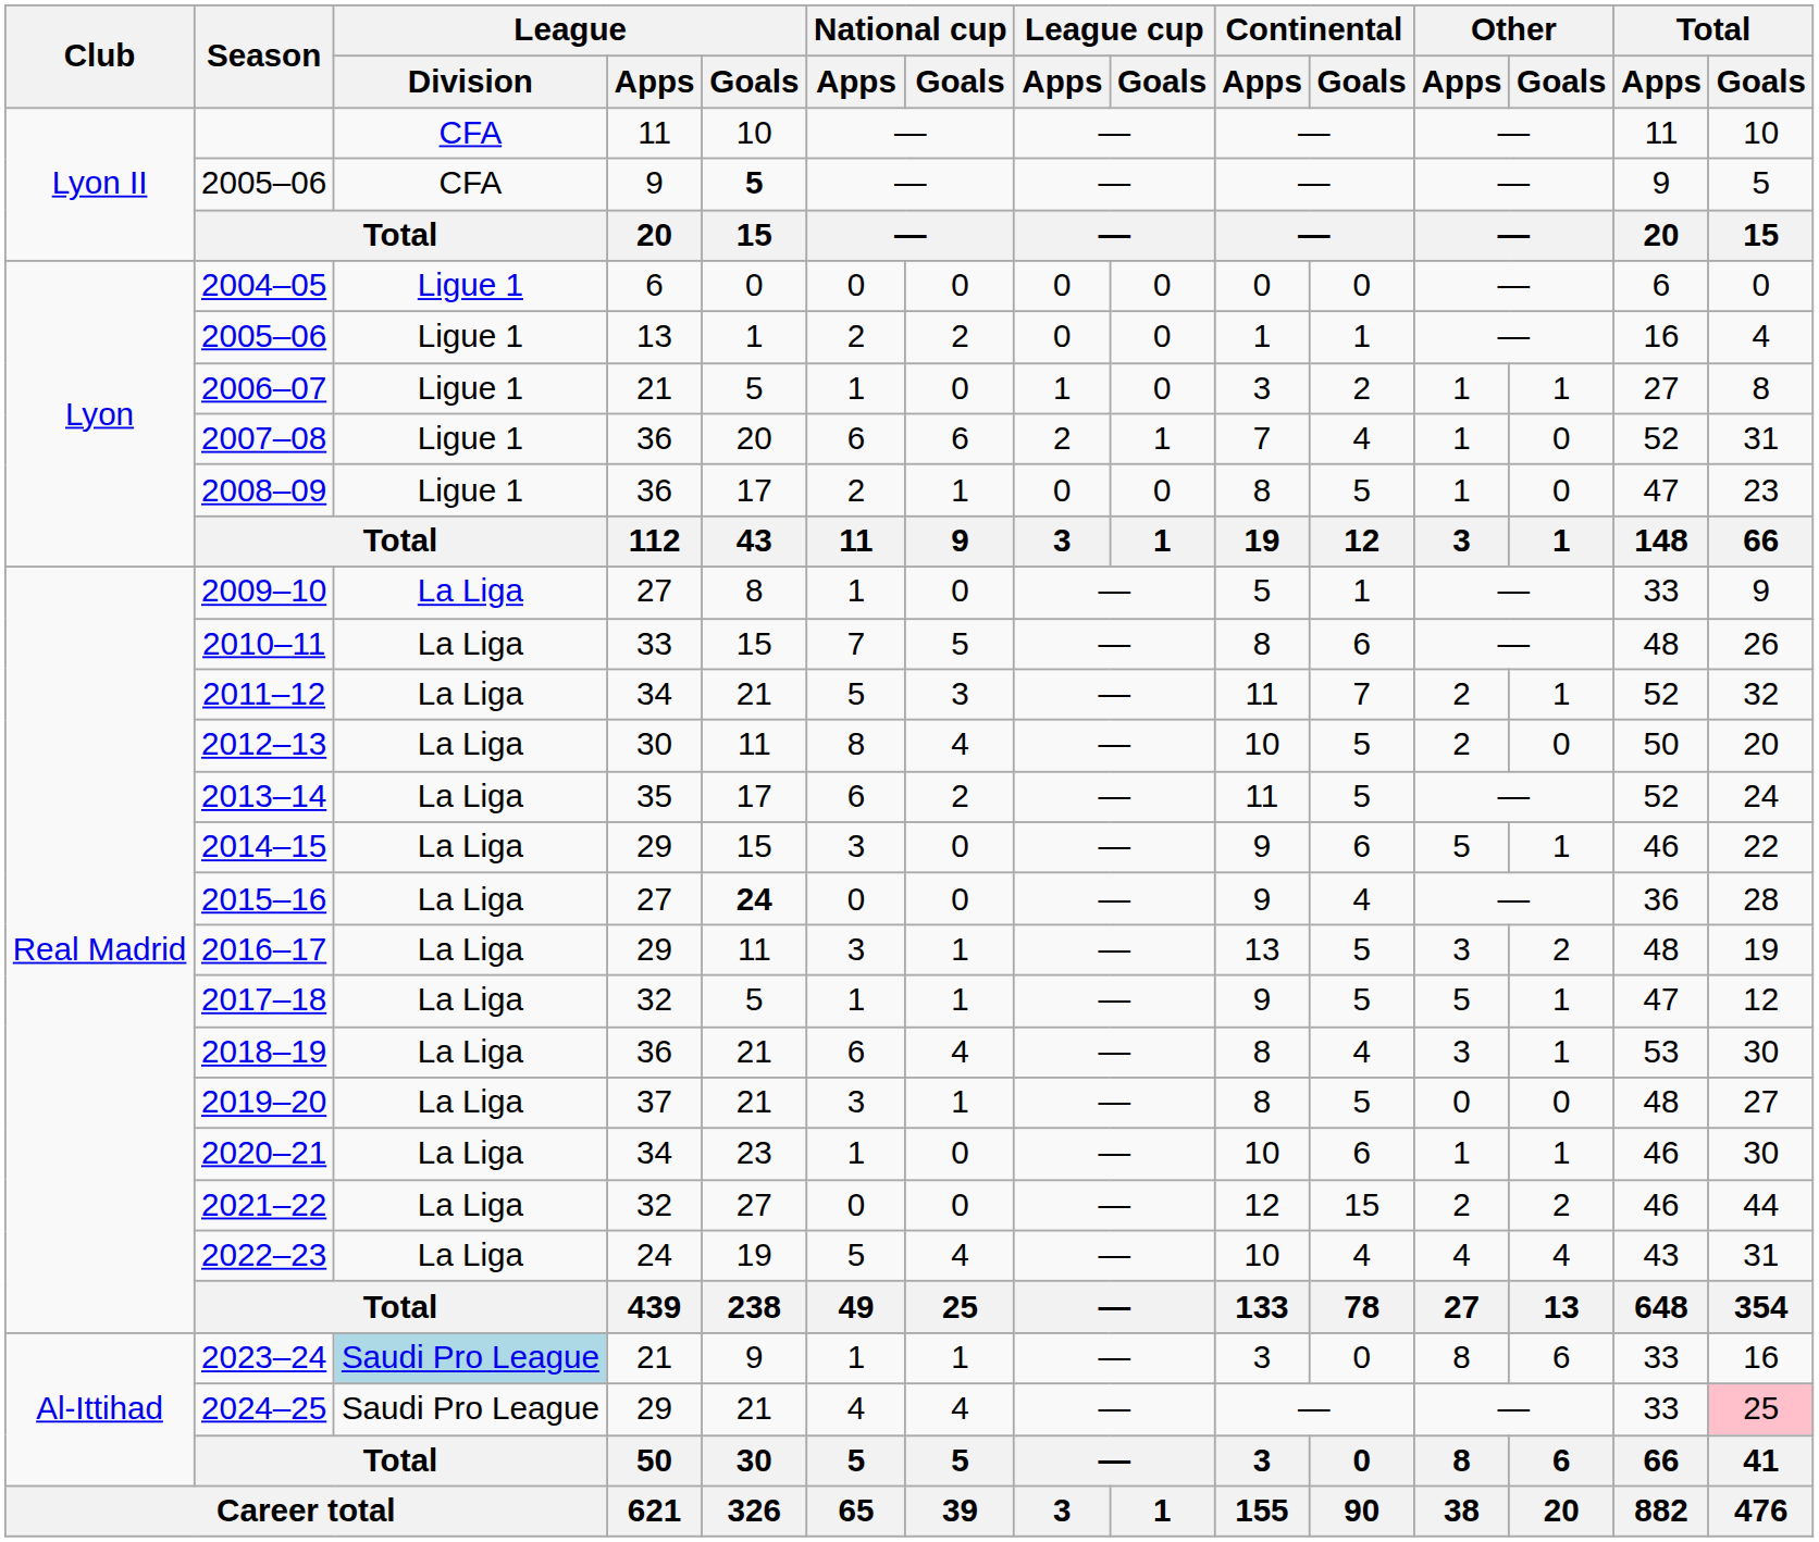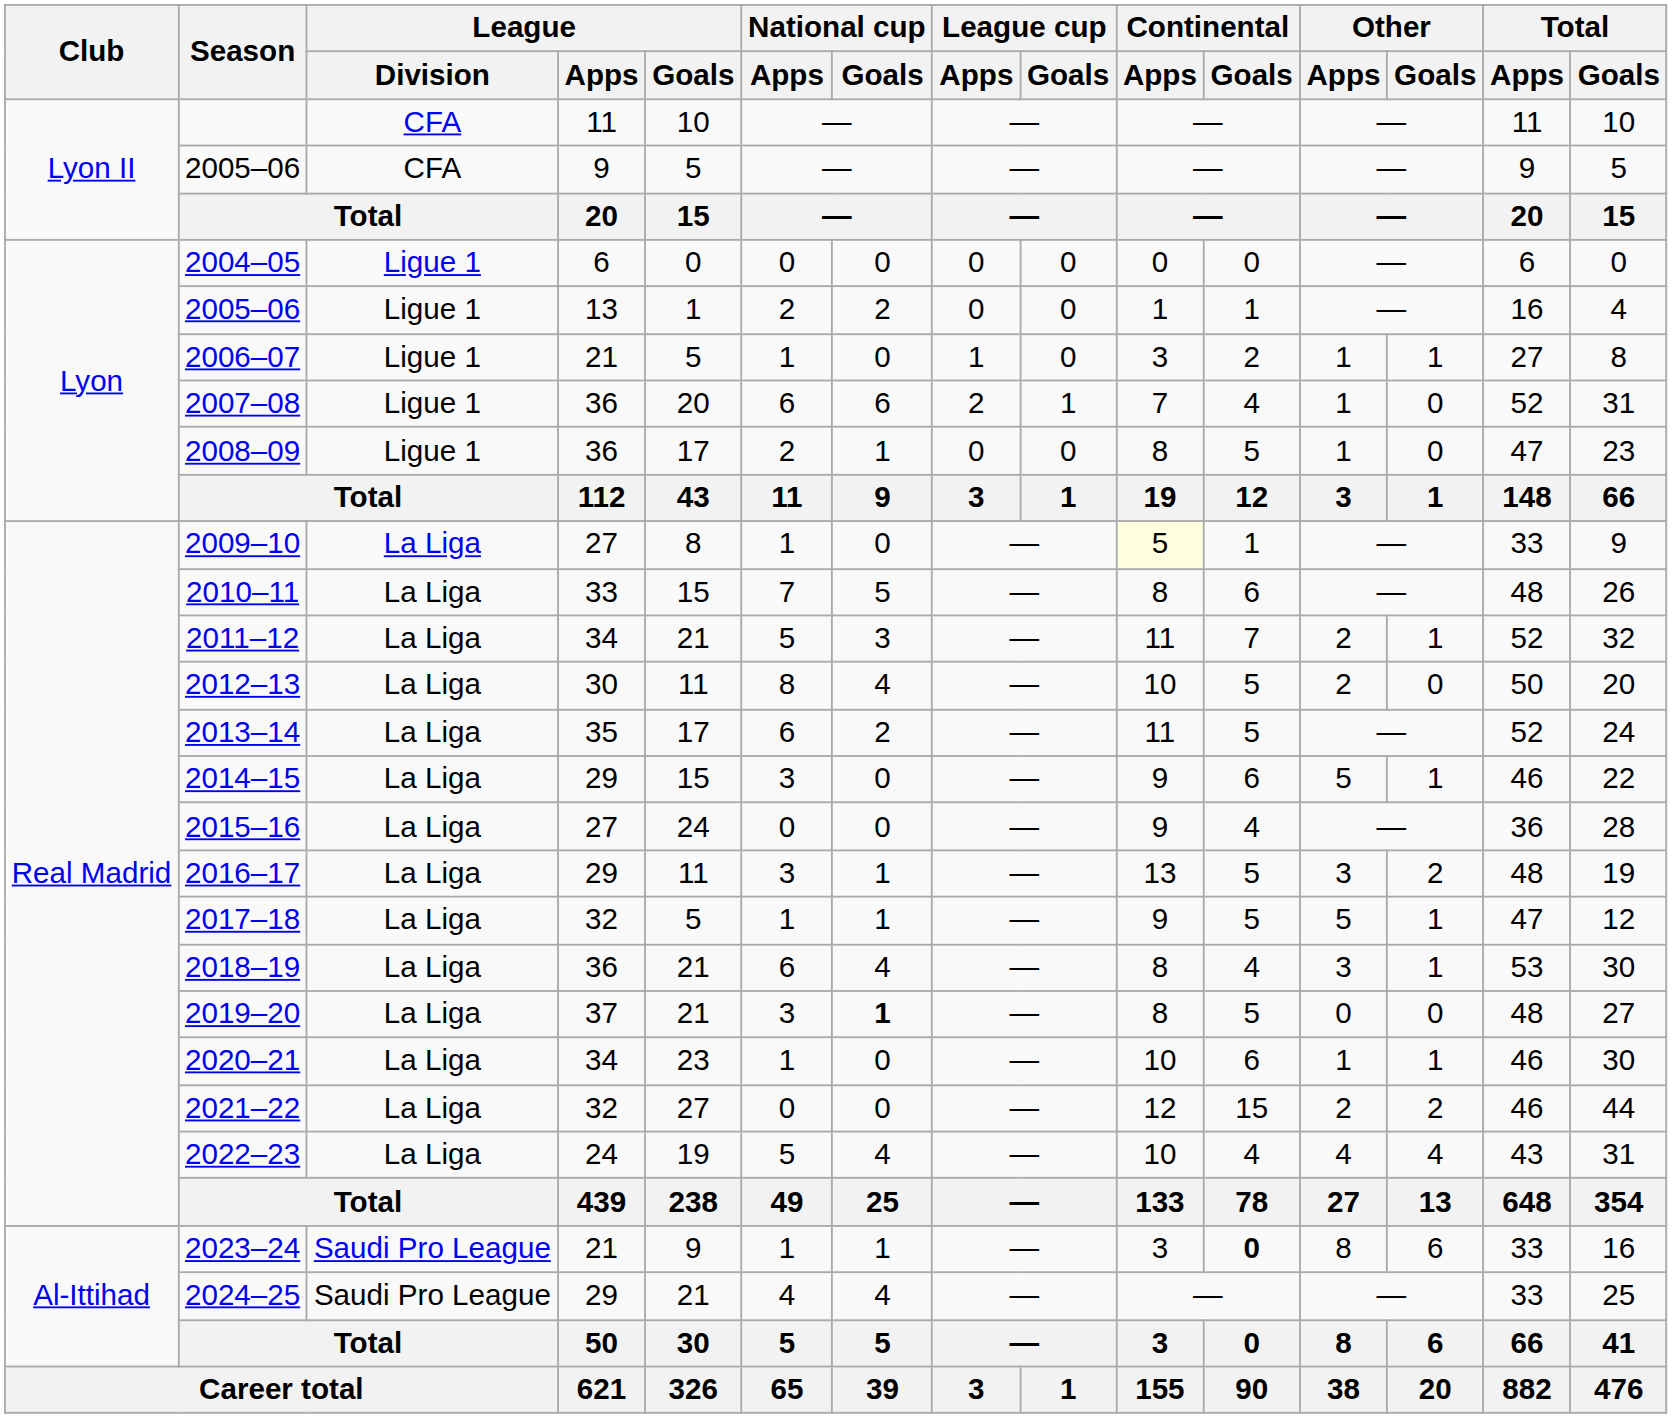2005–06 / 9 | League / Goals: bold -> normal
2009–10 | Continental / Apps: no background -> lightyellow background
2015–16 | League / Goals: bold -> normal
2019–20 | National cup / Goals: normal -> bold
2023–24 | League / Division: lightblue background -> no background
2023–24 | Continental / Goals: normal -> bold
2024–25 | Total / Goals: pink background -> no background
